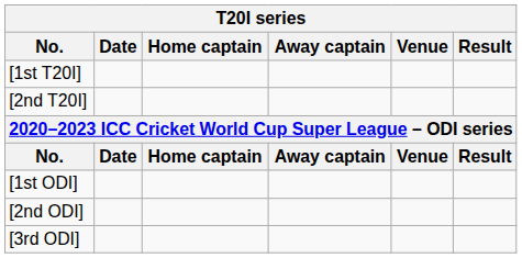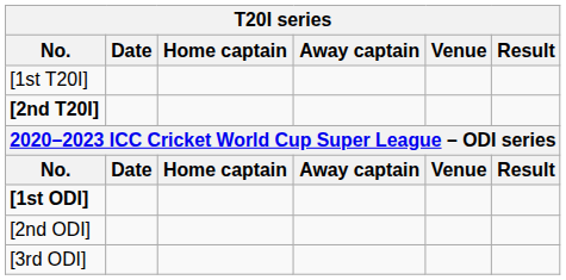[2nd T20I] | No.: normal -> bold
[1st ODI] | No.: normal -> bold
